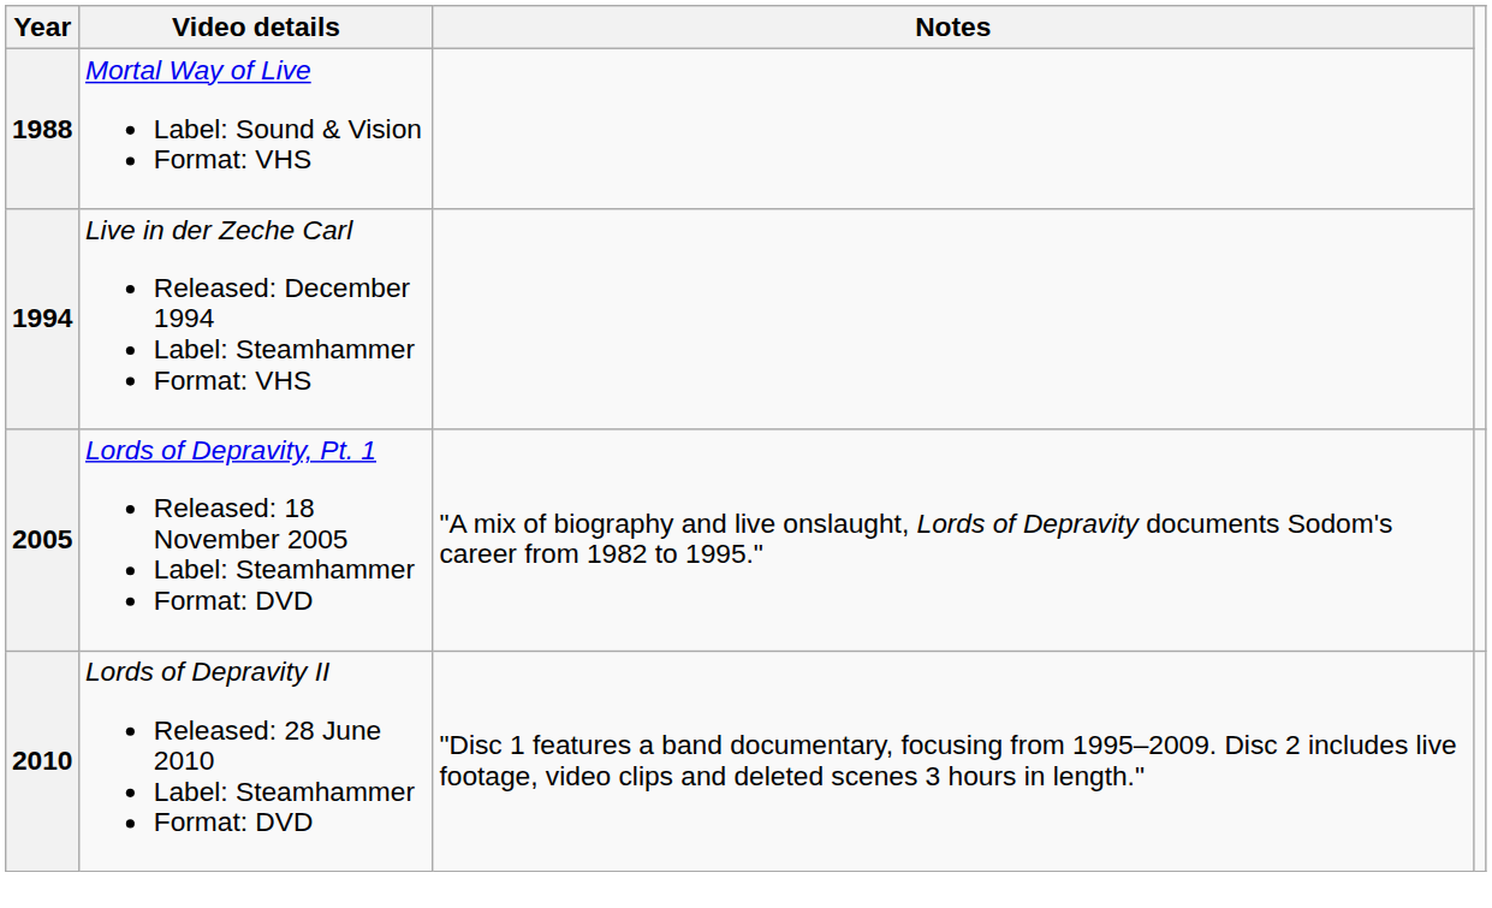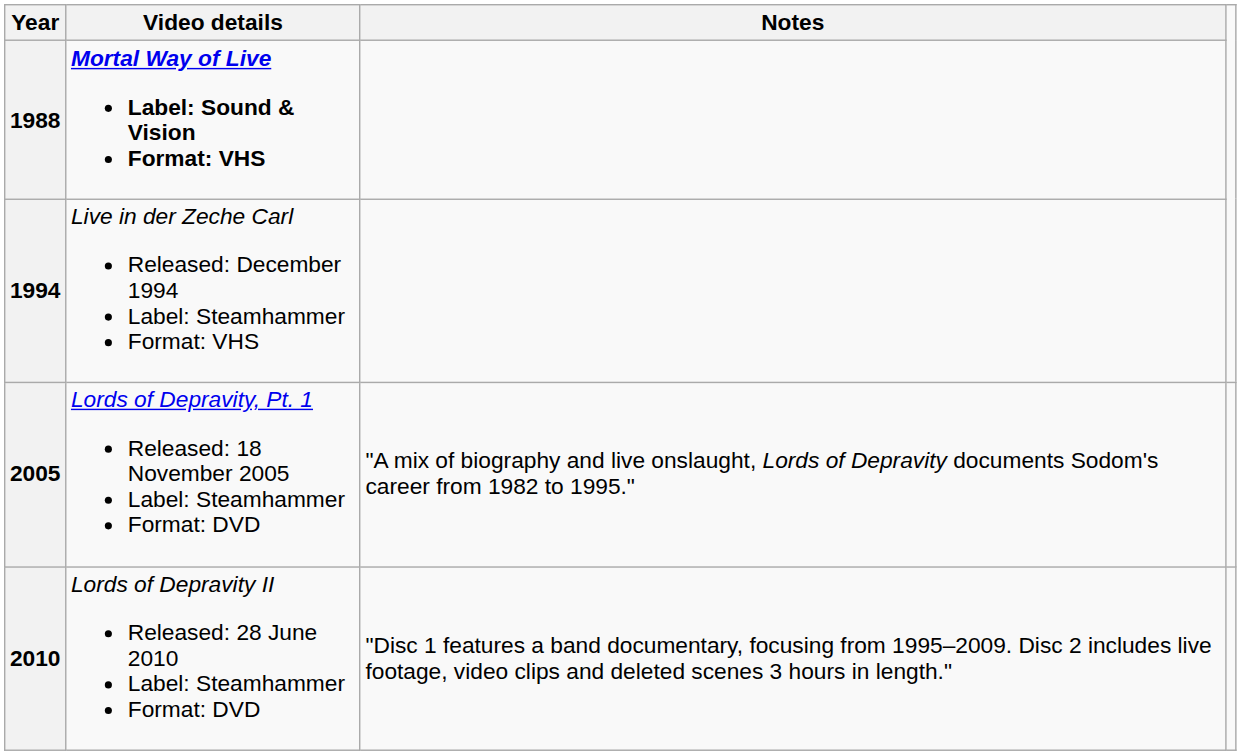1988 | Video details: normal -> bold
